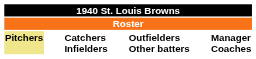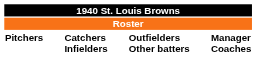Pitchers | column 1: khaki background -> no background
